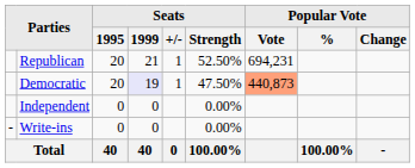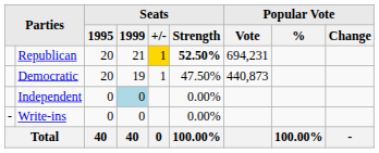Republican | Seats / +/-: no background -> gold background
Republican | Seats / Strength: normal -> bold
Democratic | Seats / 1999: lavender background -> no background
Democratic | Popular Vote / Vote: lightsalmon background -> no background
Independent | Seats / 1999: no background -> lightblue background
